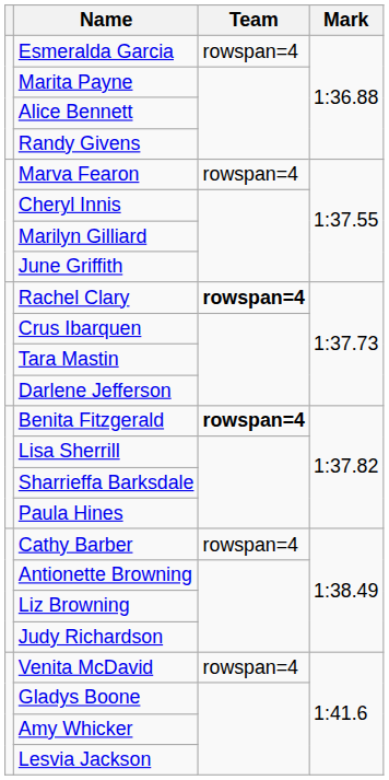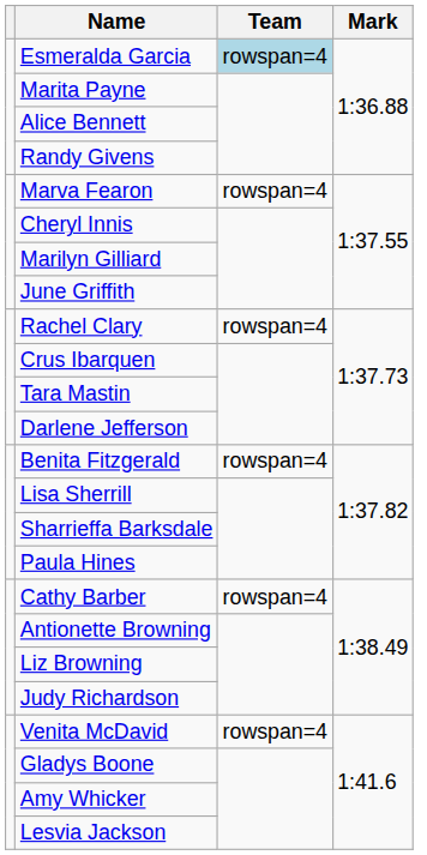Esmeralda Garcia | Team: no background -> lightblue background
Rachel Clary | Team: bold -> normal
Benita Fitzgerald | Team: bold -> normal
